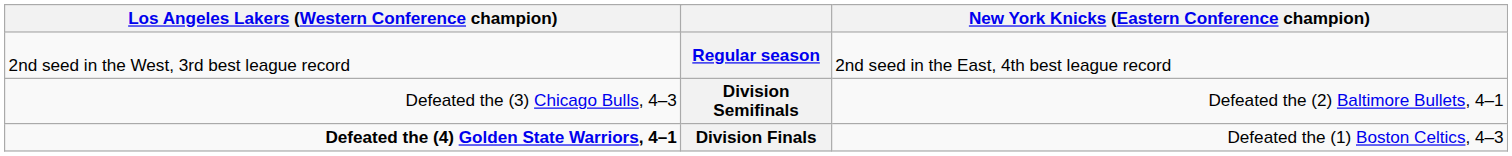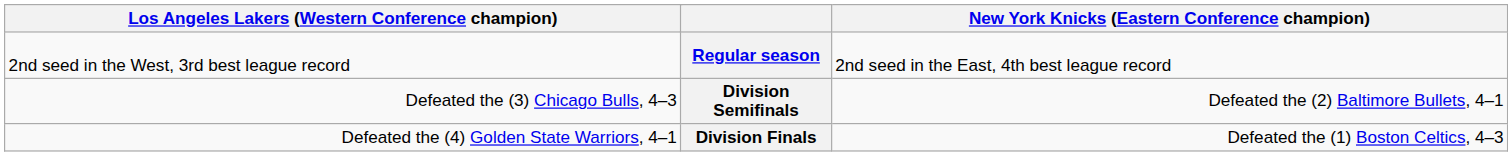Division Finals | column 1: bold -> normal
